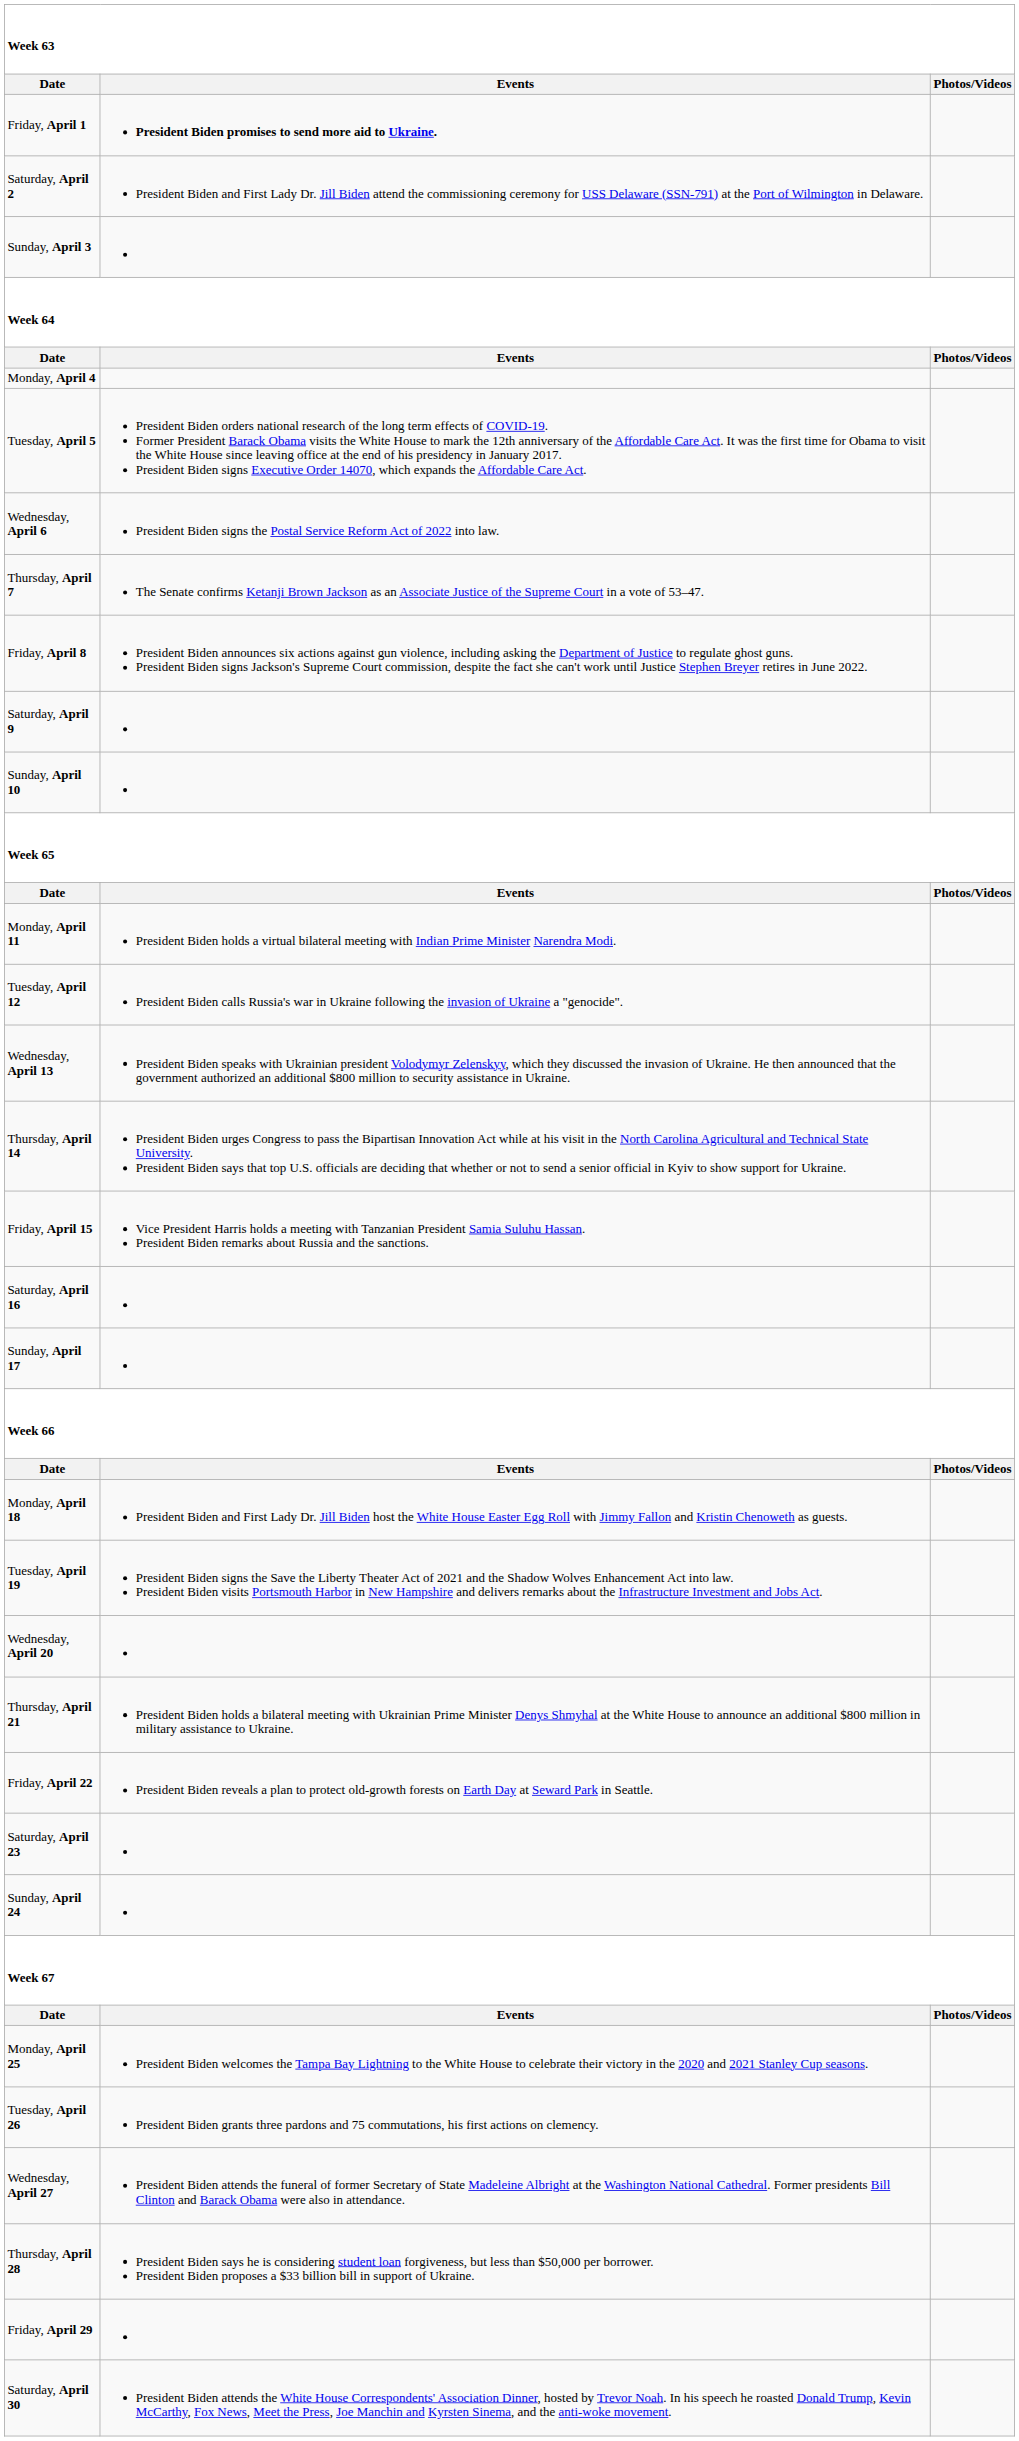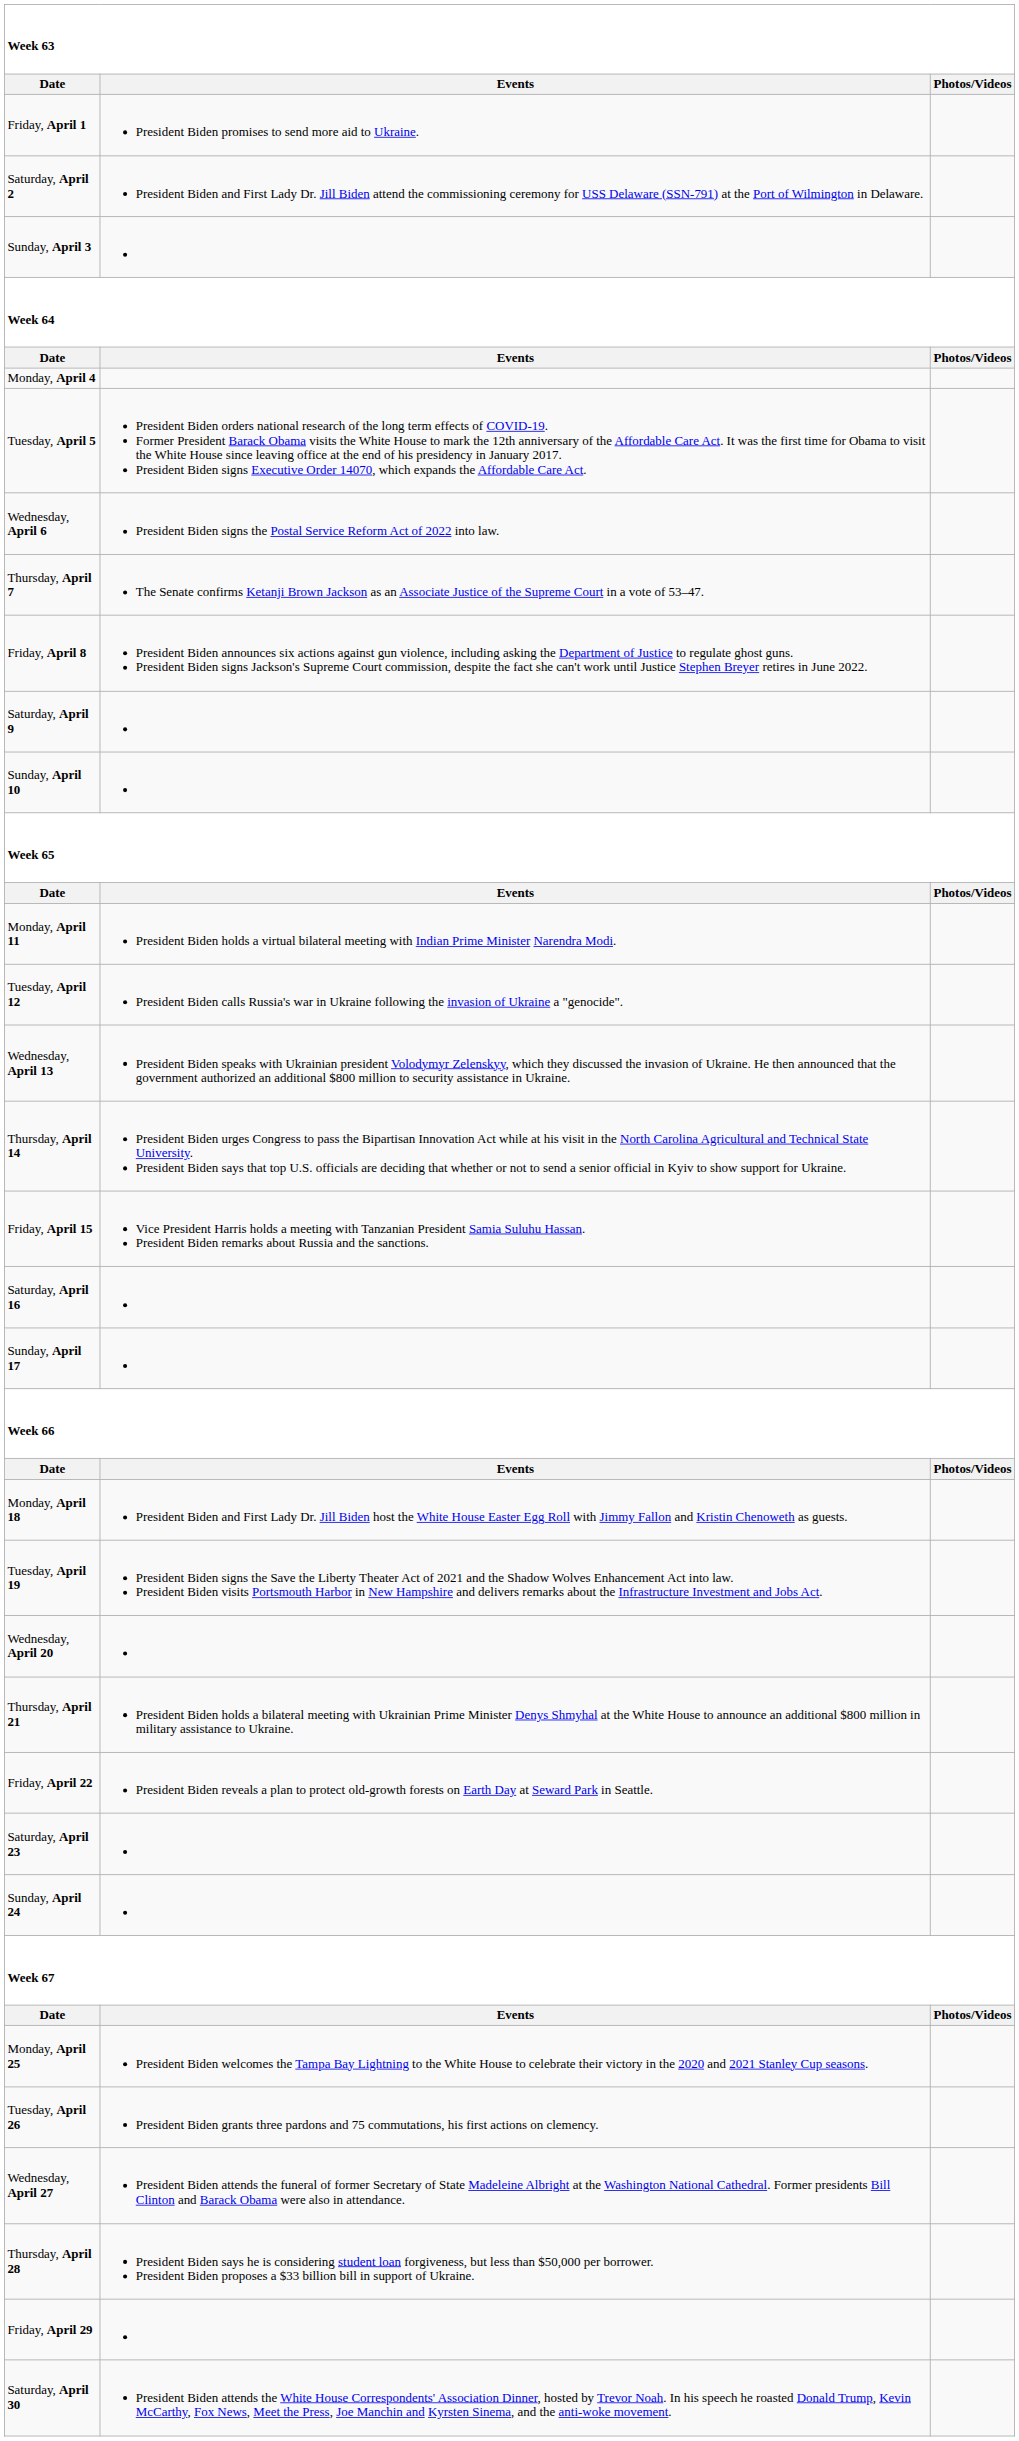Friday, April 1 | column 2: bold -> normal
